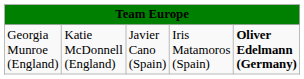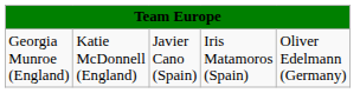Georgia Munroe (England) | column 5: bold -> normal
